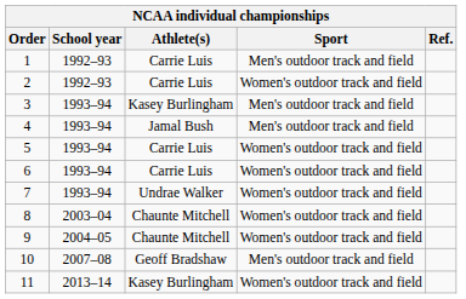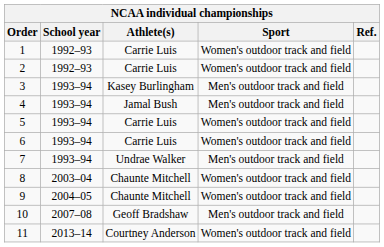1 | Sport: Men's outdoor track and field -> Women's outdoor track and field
7 | Sport: Women's outdoor track and field -> Men's outdoor track and field
11 | Athlete(s): Kasey Burlingham -> Courtney Anderson
